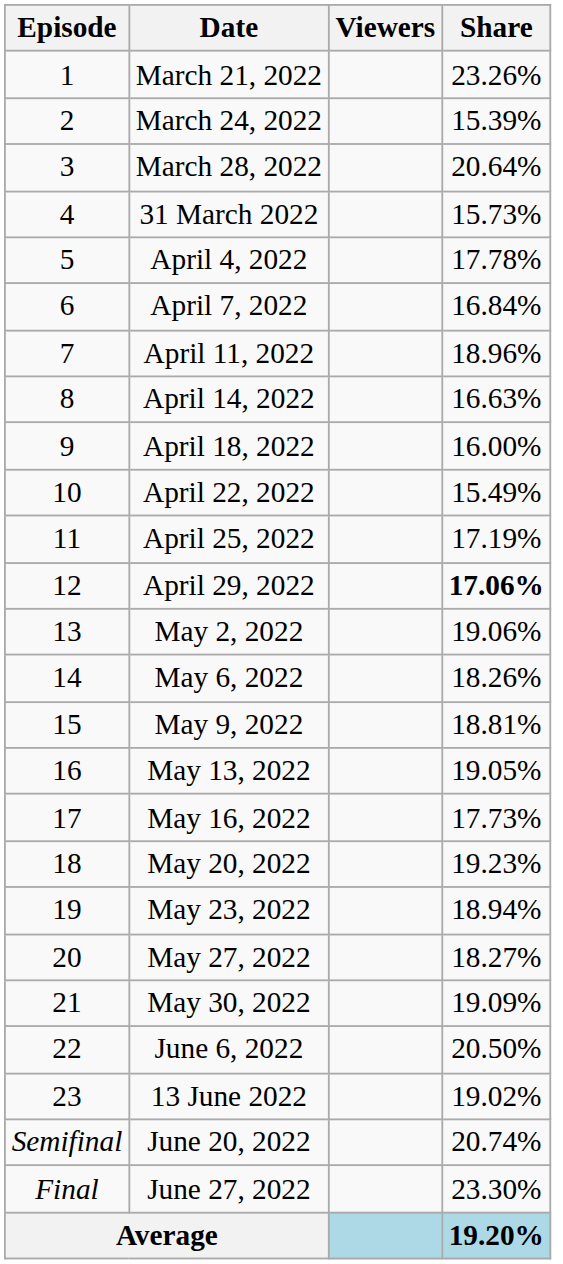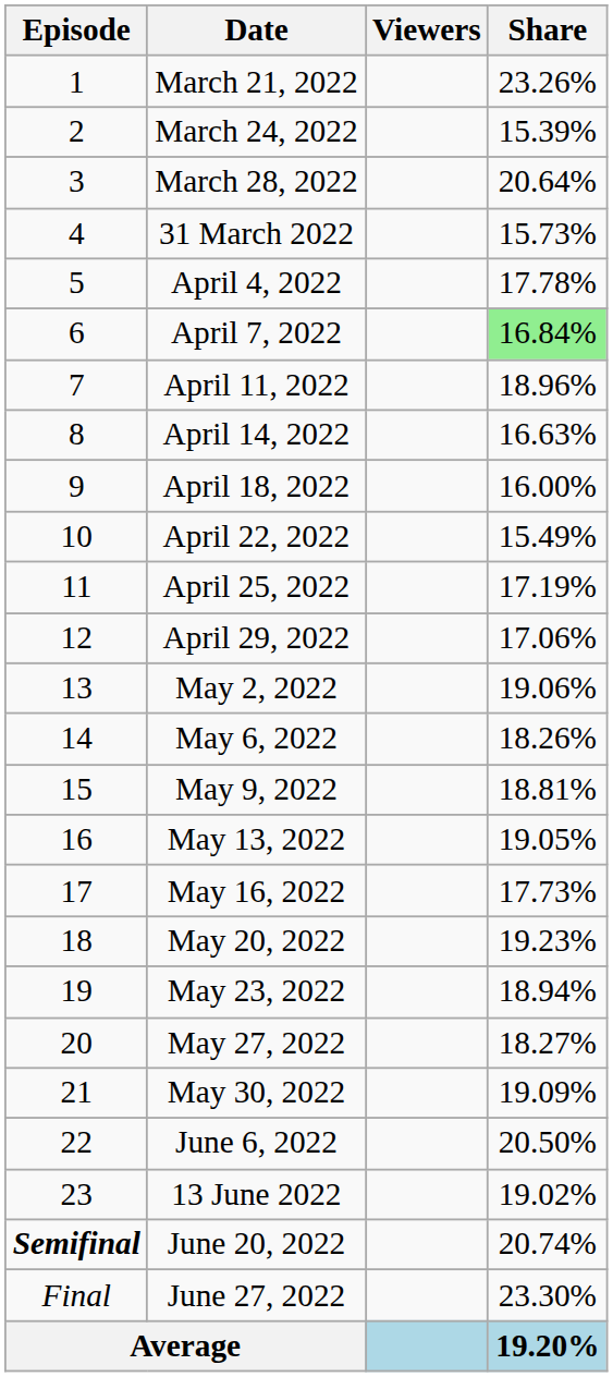April 7, 2022 | Share: no background -> lightgreen background
April 29, 2022 | Share: bold -> normal
June 20, 2022 | Episode: normal -> bold
